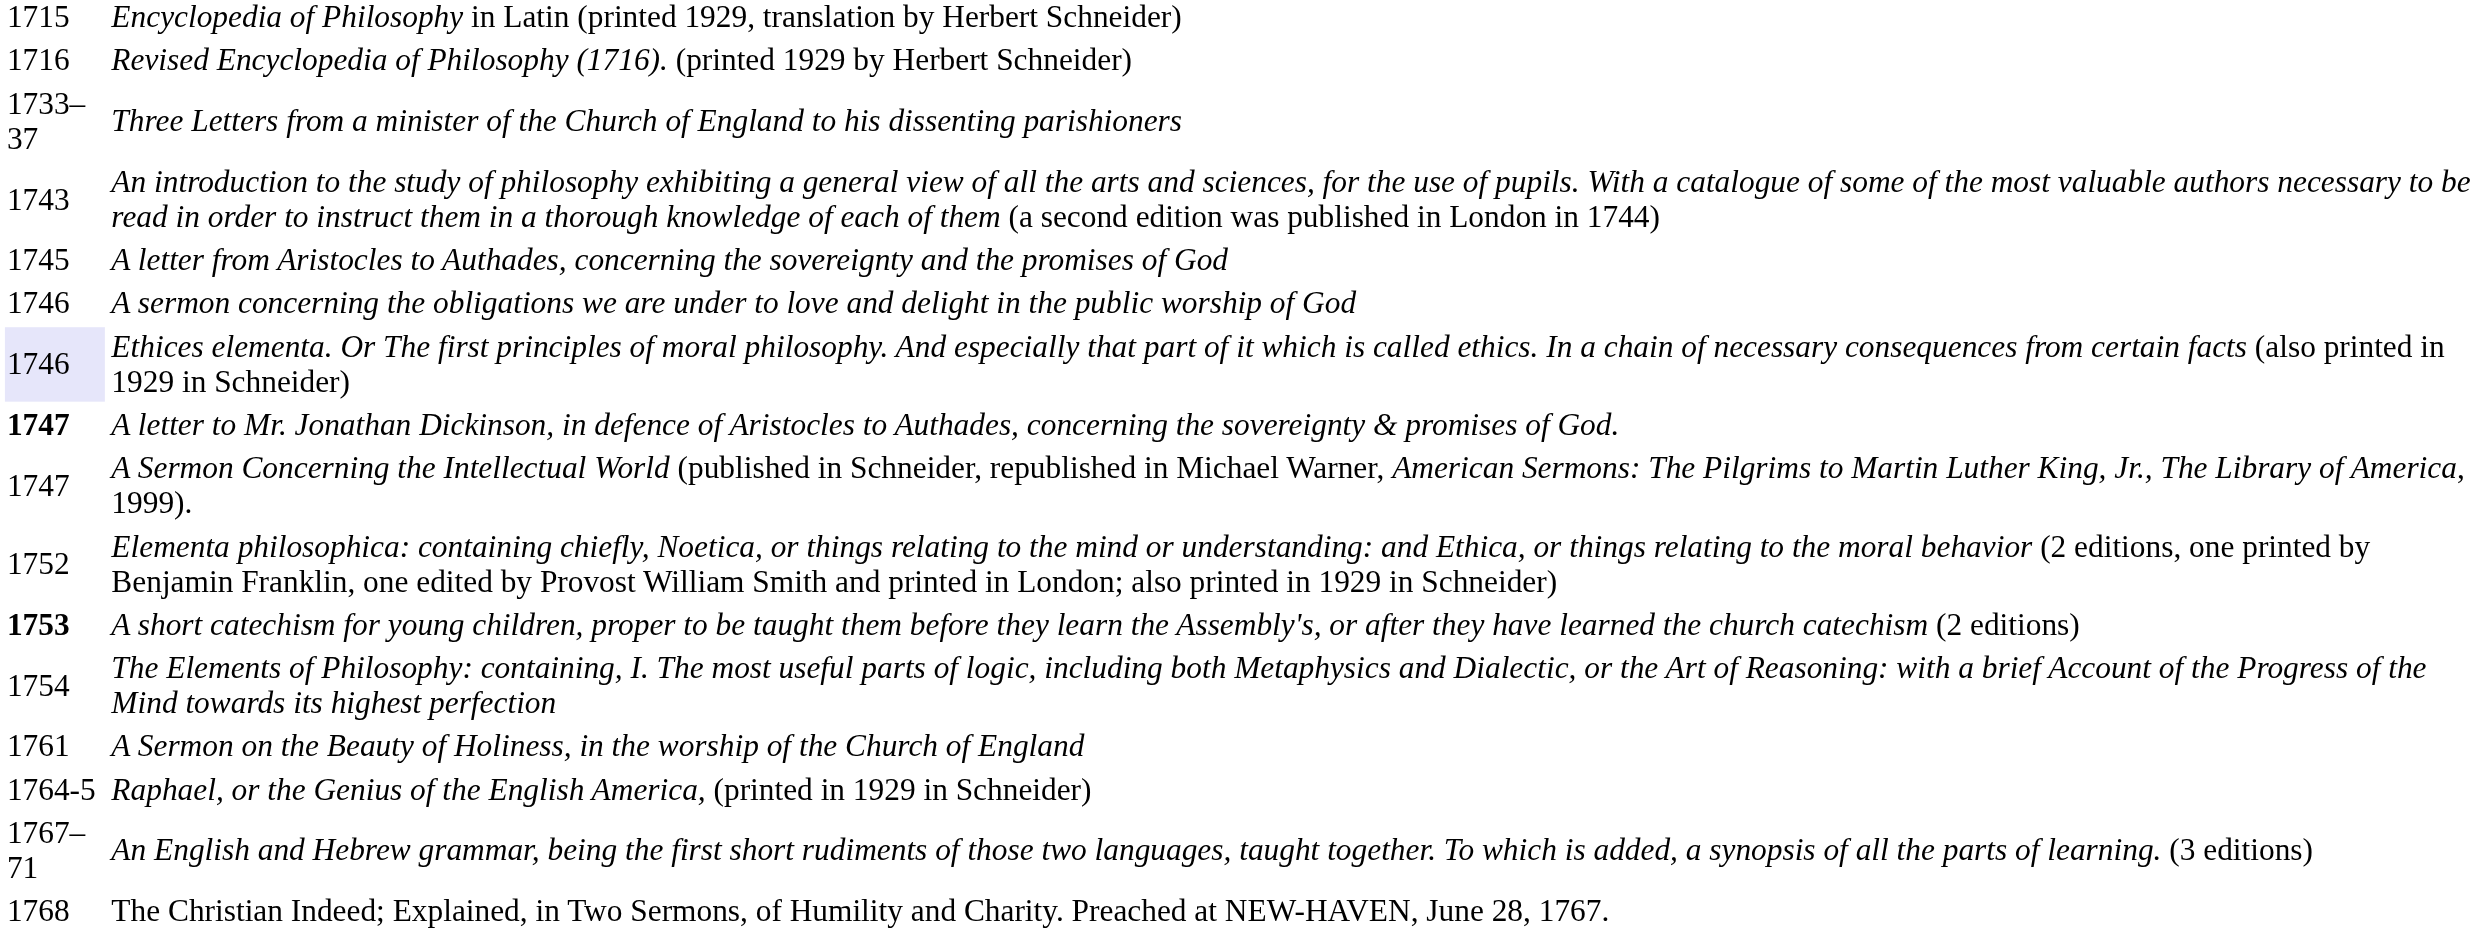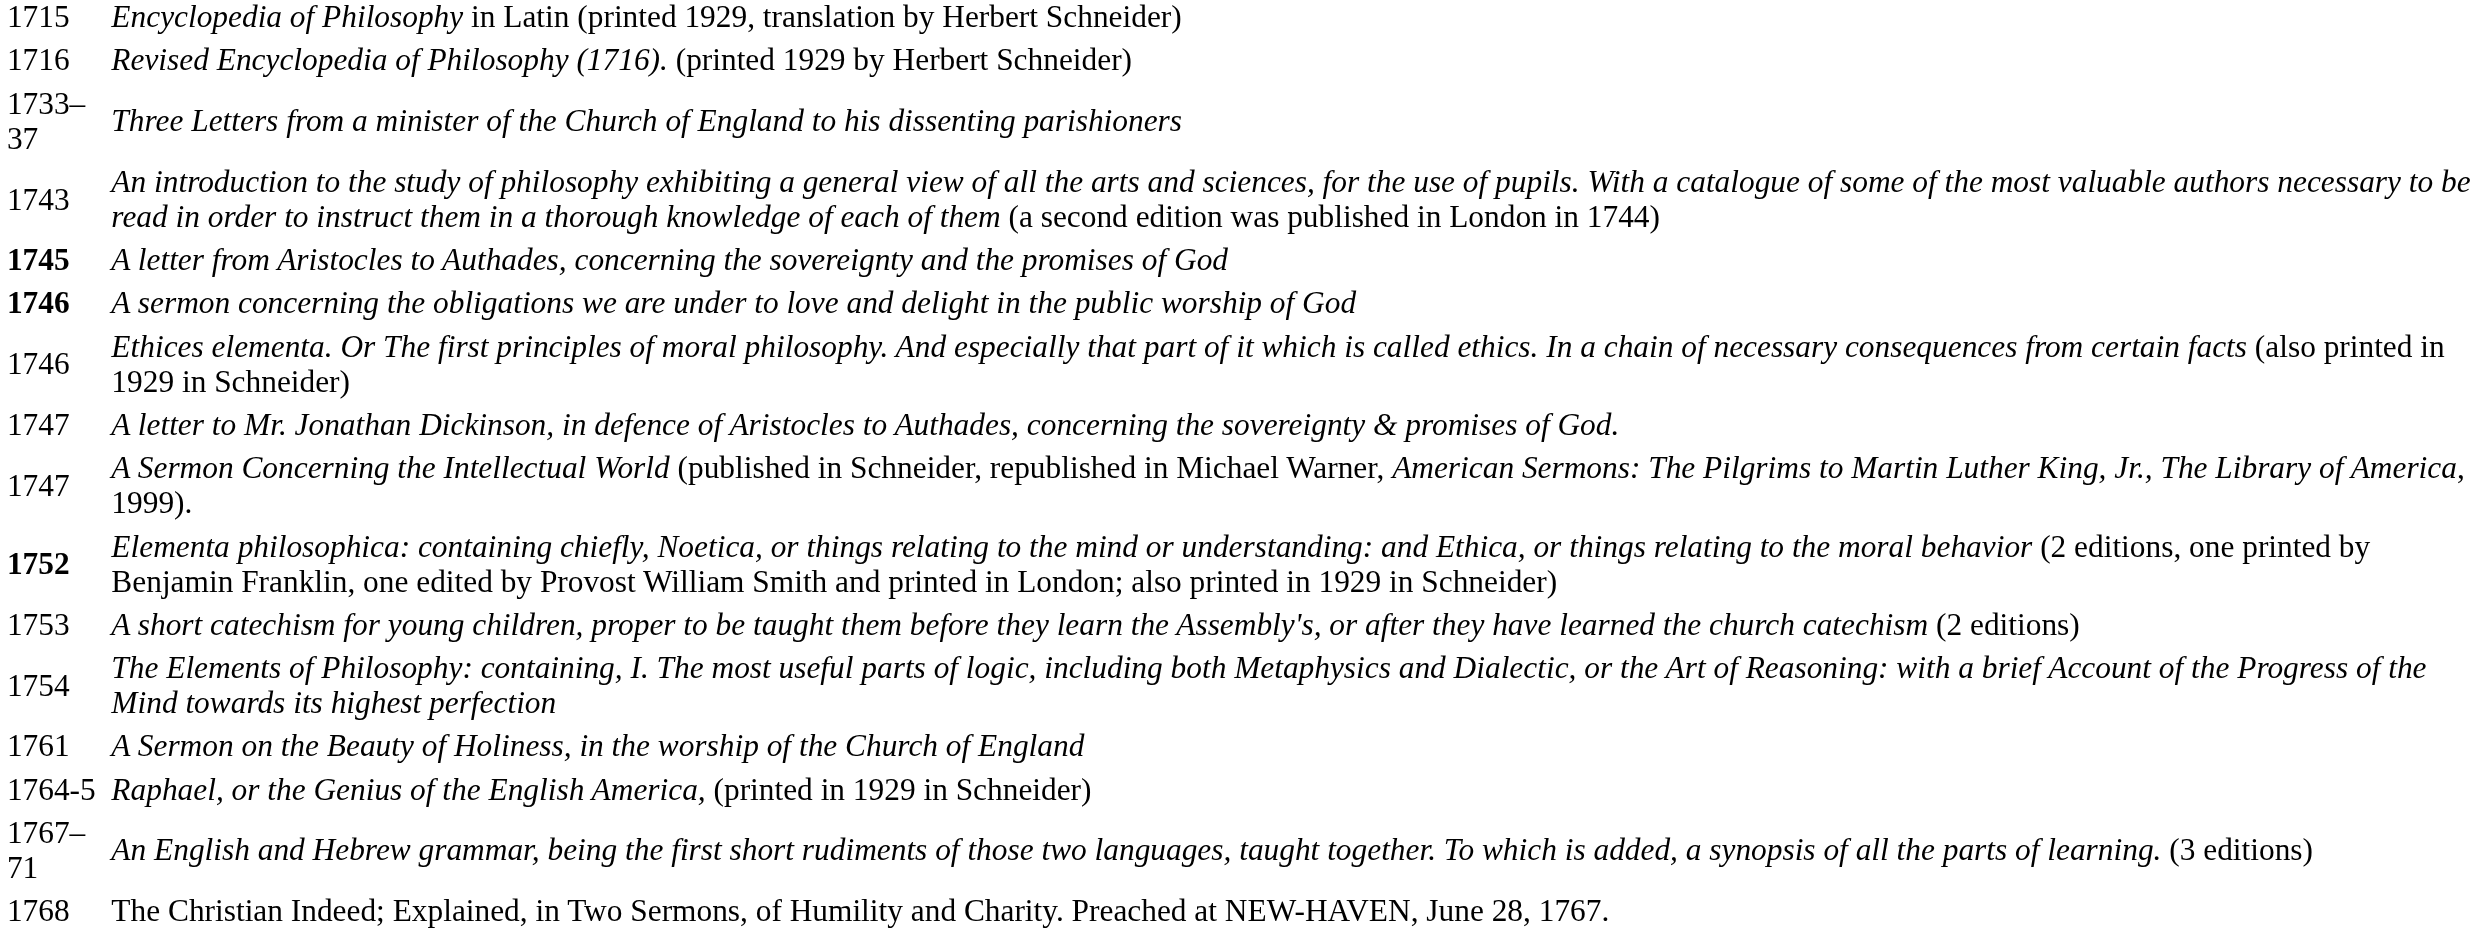row 5 | column 1: normal -> bold
row 6 | column 1: normal -> bold
row 7 | column 1: lavender background -> no background
row 8 | column 1: bold -> normal
row 10 | column 1: normal -> bold
row 11 | column 1: bold -> normal
